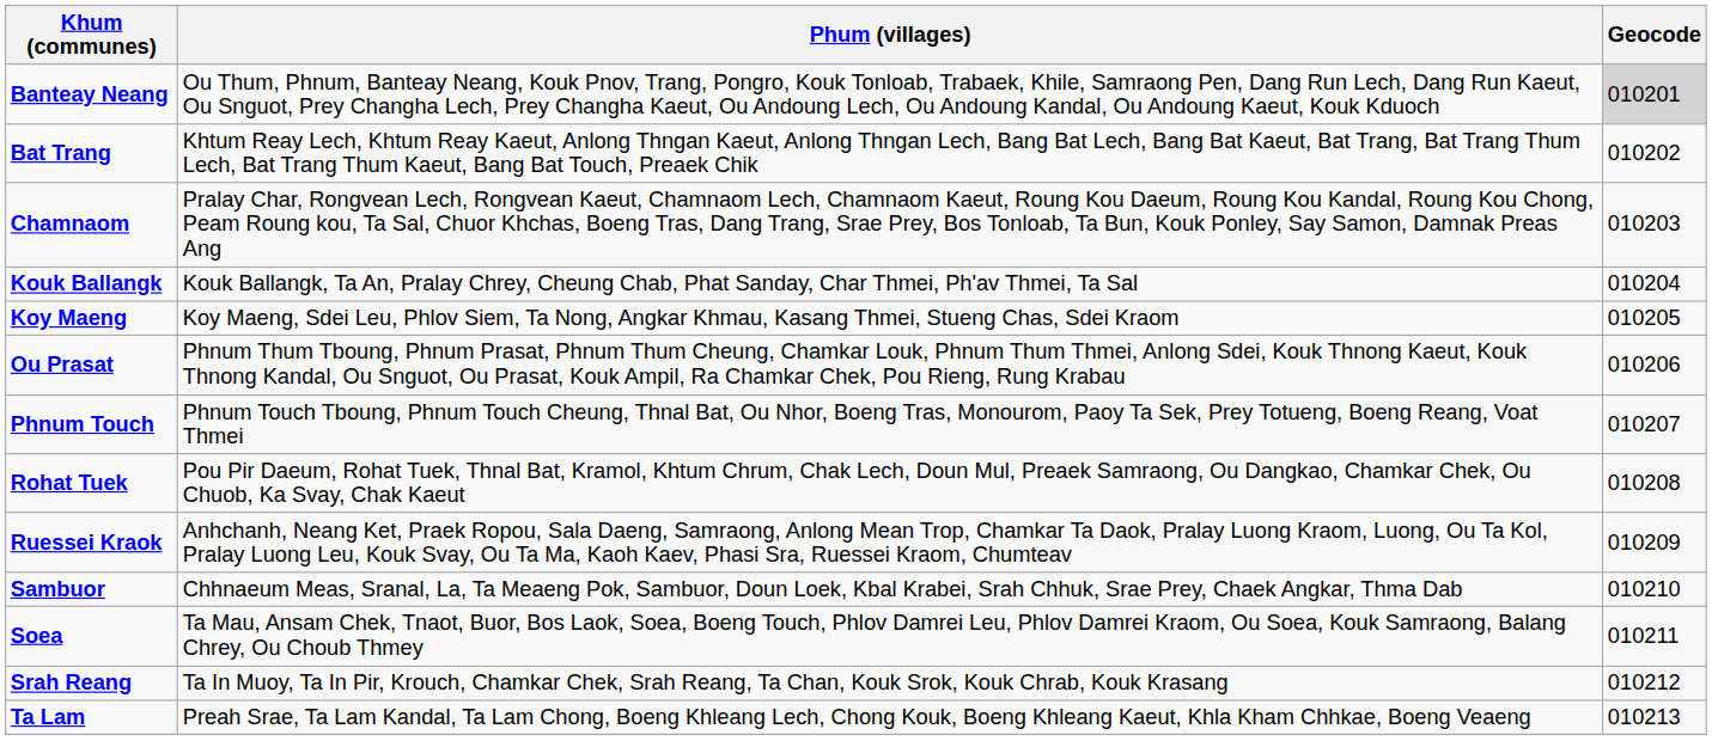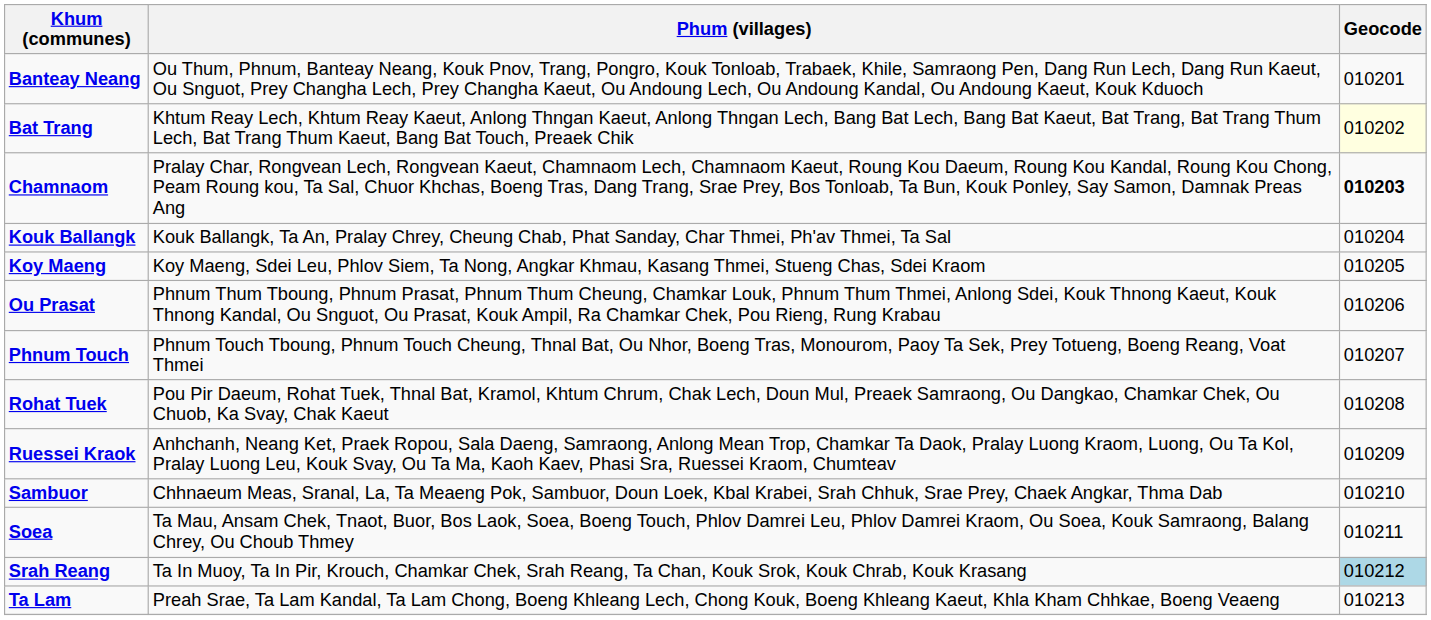Banteay Neang | Geocode: lightgrey background -> no background
Bat Trang | Geocode: no background -> lightyellow background
Chamnaom | Geocode: normal -> bold
Srah Reang | Geocode: no background -> lightblue background
